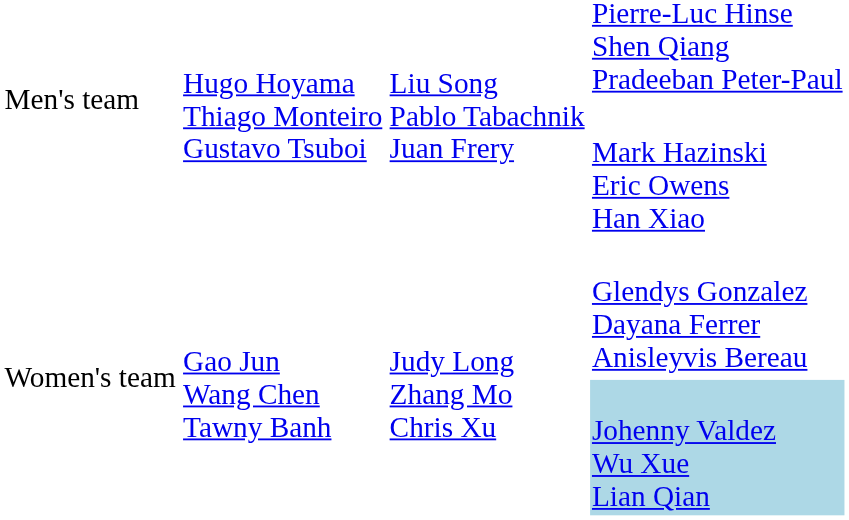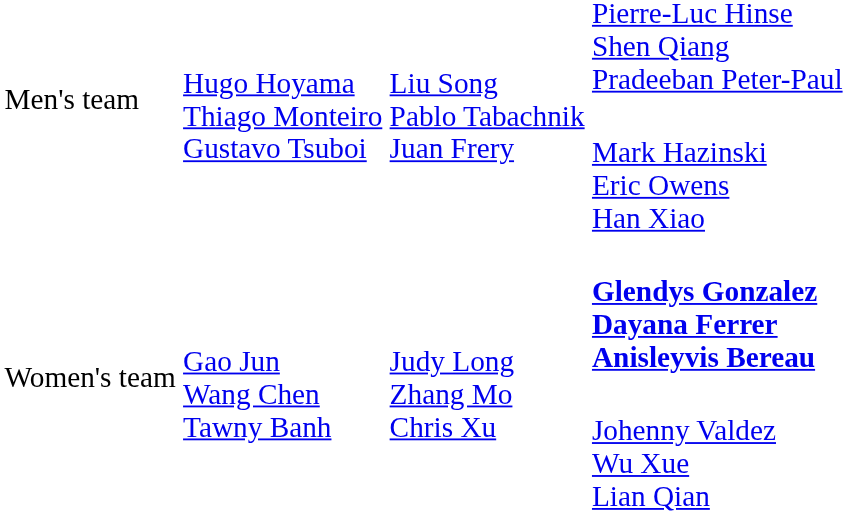Glendys Gonzalez Dayana Ferrer Anisleyvis Bereau | column 4: normal -> bold
Johenny Valdez Wu Xue Lian Qian | column 4: lightblue background -> no background
